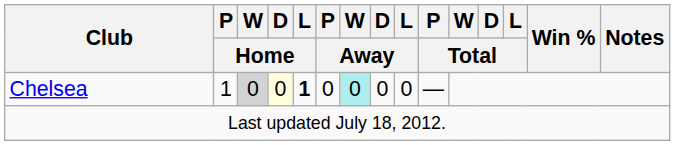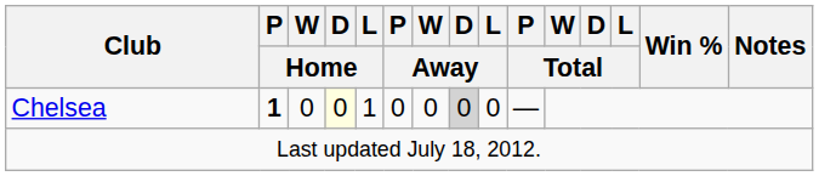Chelsea | P / Home: normal -> bold
Chelsea | W / Home: lightgrey background -> no background
Chelsea | L / Home: bold -> normal
Chelsea | W / Away: paleturquoise background -> no background
Chelsea | D / Away: no background -> lightgrey background
